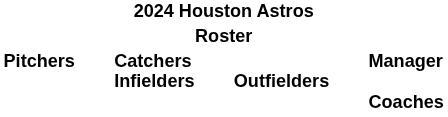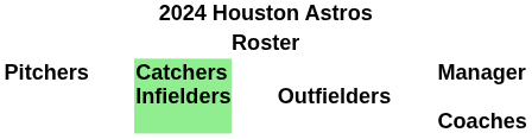Pitchers | column 2: no background -> lightgreen background
